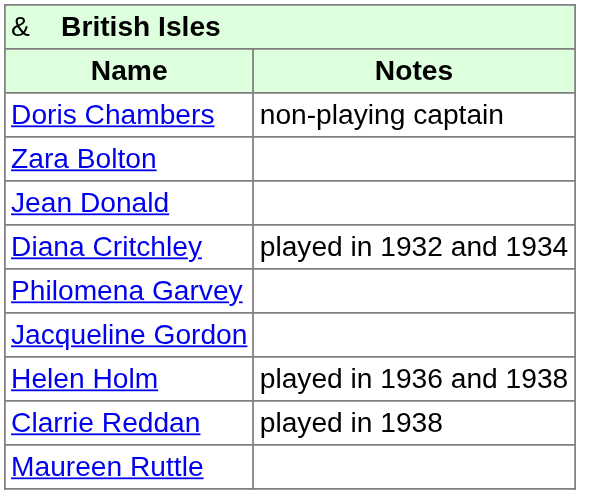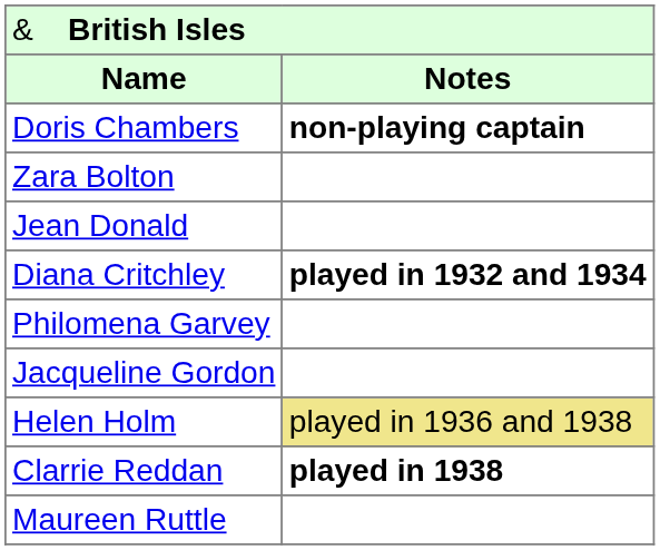Doris Chambers | column 2: normal -> bold
Diana Critchley | column 2: normal -> bold
Helen Holm | column 2: no background -> khaki background
Clarrie Reddan | column 2: normal -> bold
